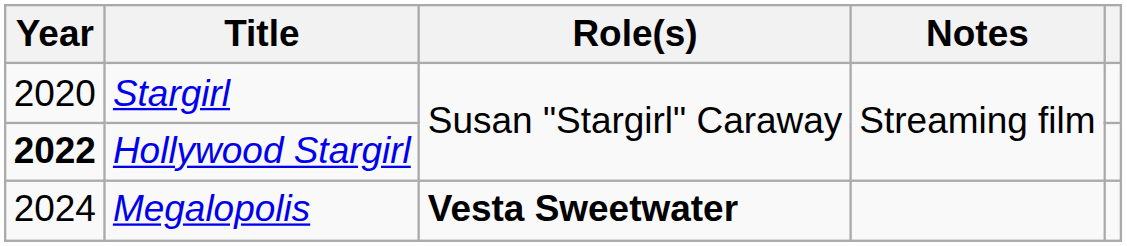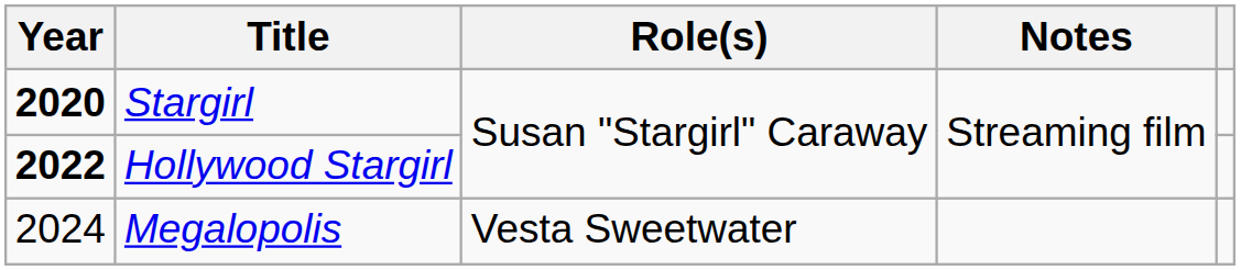Stargirl | Year: normal -> bold
Megalopolis | Role(s): bold -> normal
